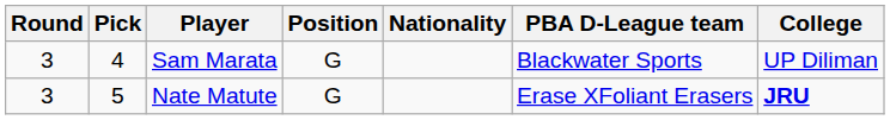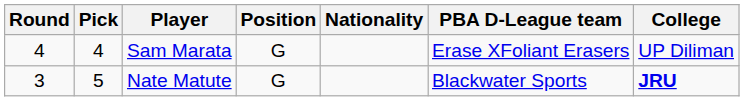Sam Marata | Round: 3 -> 4
Sam Marata | PBA D-League team: Blackwater Sports -> Erase XFoliant Erasers
Nate Matute | PBA D-League team: Erase XFoliant Erasers -> Blackwater Sports
